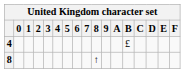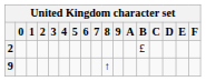row 3 | column 1: 4 -> 2
row 4 | column 1: 8 -> 9
